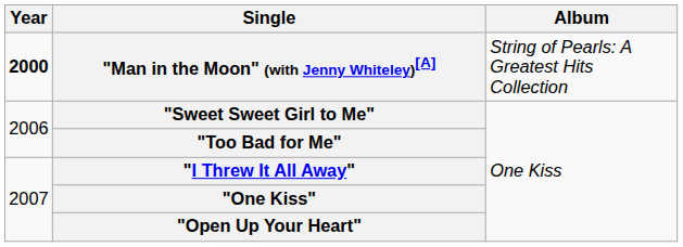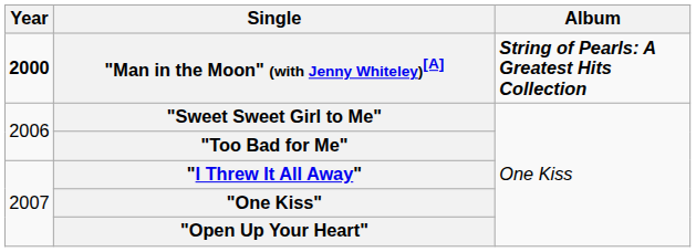"Man in the Moon" (with Jenny Whiteley)[A] | Album: normal -> bold
